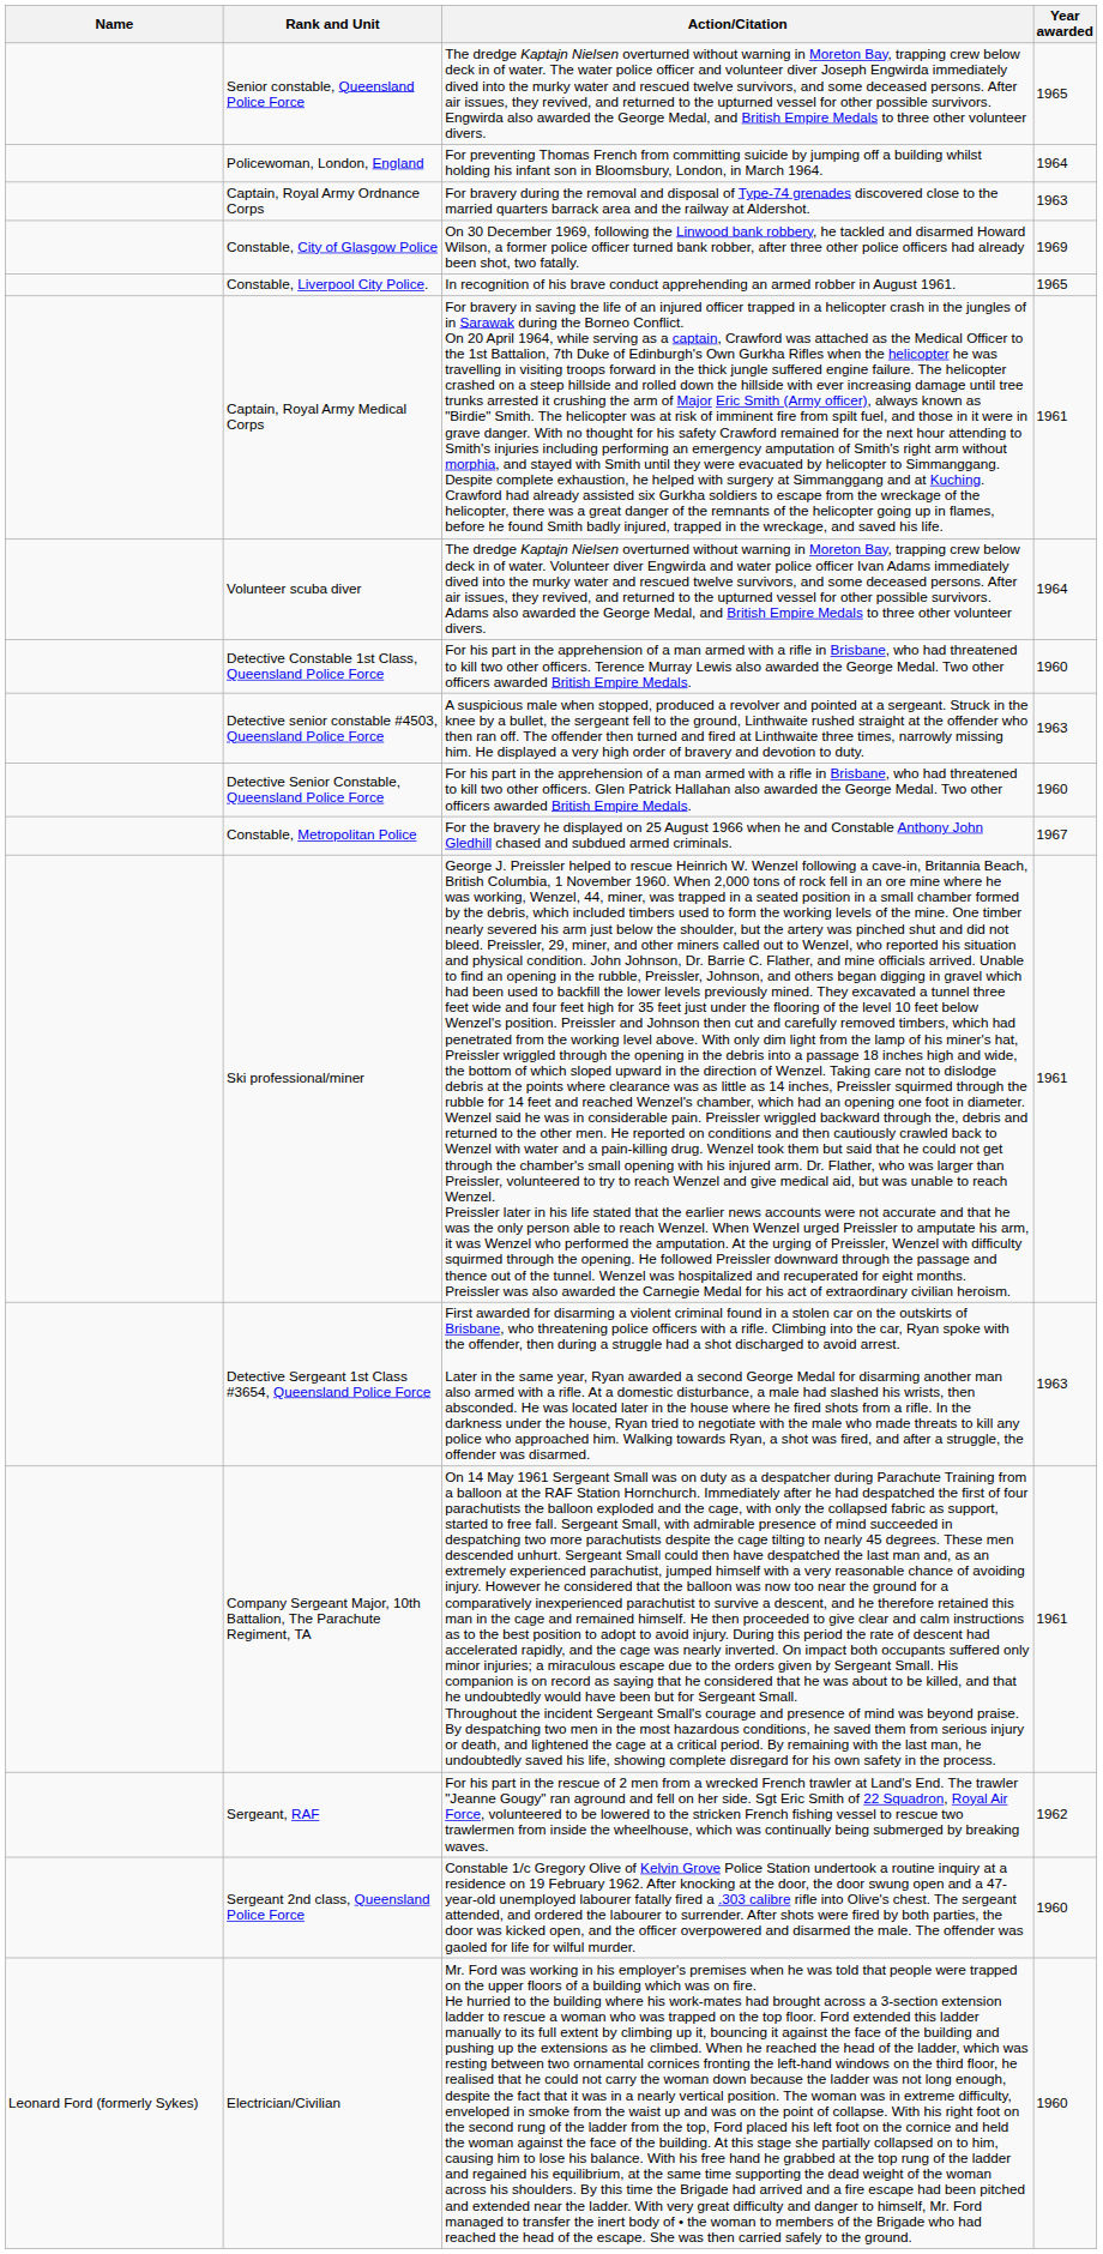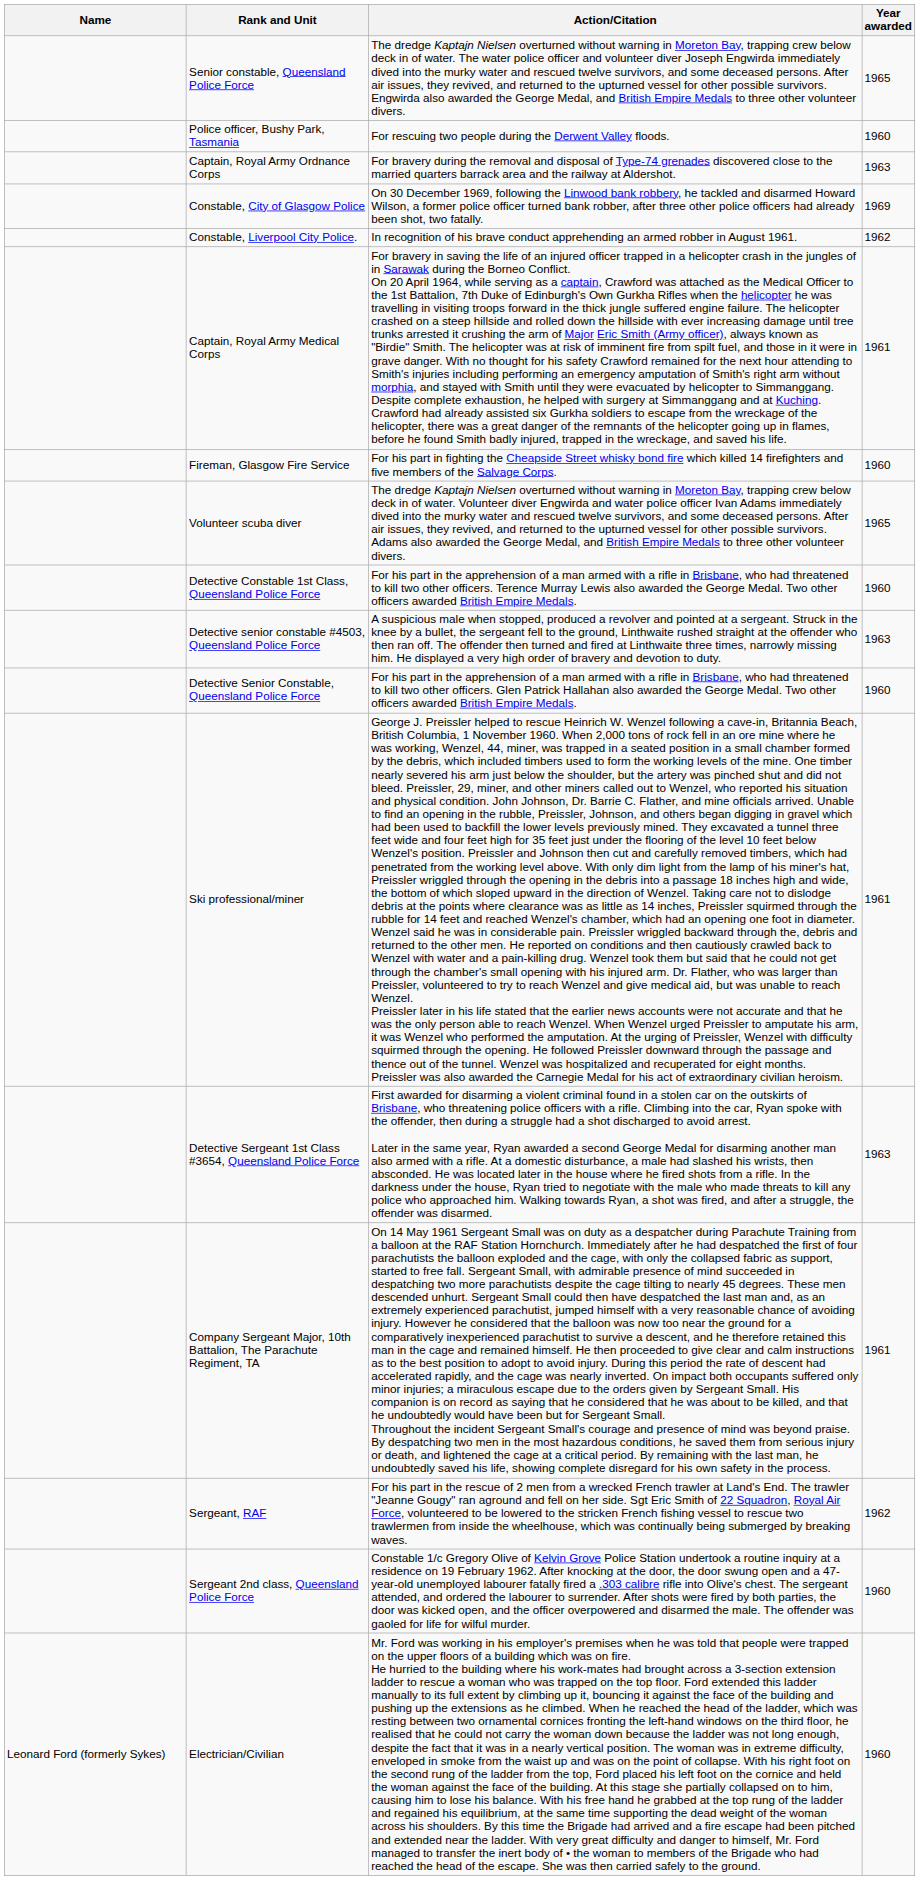+ row: Police officer, Bushy Park, Tasmania | For rescuing two people during the Derwent Valley floods. | 1960
- row: Policewoman, London, England | For preventing Thomas French from committing suicide by jumping off a building whilst holding his infant son in Bloomsbury, London, in March 1964. | 1964
Constable, Liverpool City Police. | Year awarded: 1965 -> 1962
+ row: Fireman, Glasgow Fire Service | For his part in fighting the Cheapside Street whisky bond fire which killed 14 firefighters and five members of the Salvage Corps. | 1960
Volunteer scuba diver | Year awarded: 1964 -> 1965
- row: Constable, Metropolitan Police | For the bravery he displayed on 25 August 1966 when he and Constable Anthony John Gledhill chased and subdued armed criminals. | 1967
